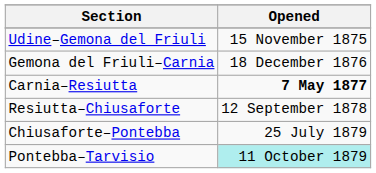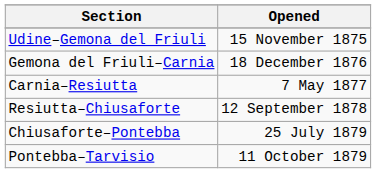Carnia–Resiutta | Opened: bold -> normal
Pontebba–Tarvisio | Opened: paleturquoise background -> no background
